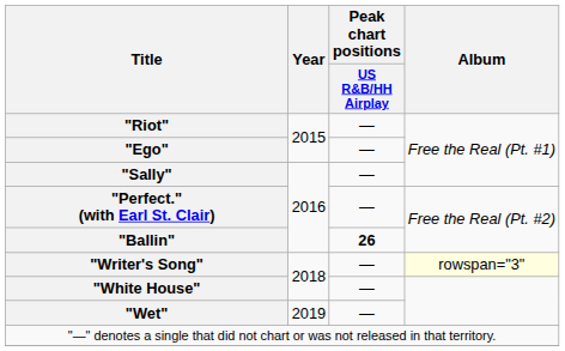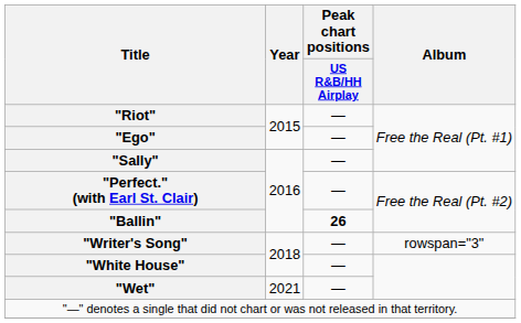"Writer's Song" | Album: lightyellow background -> no background
"Wet" | Year: 2019 -> 2021
